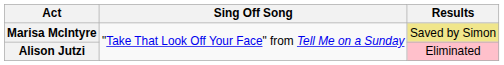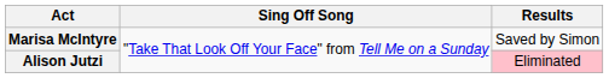Marisa McIntyre | Results: khaki background -> no background
